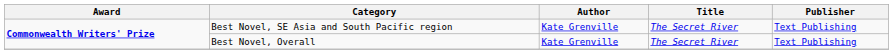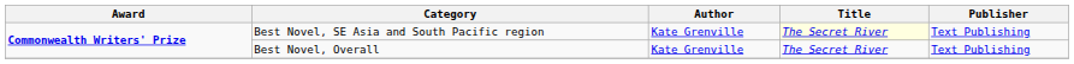Best Novel, SE Asia and South Pacific region | Title: no background -> lightyellow background
